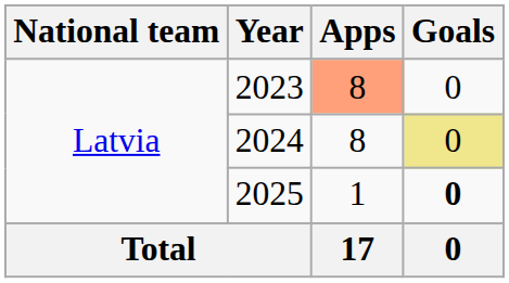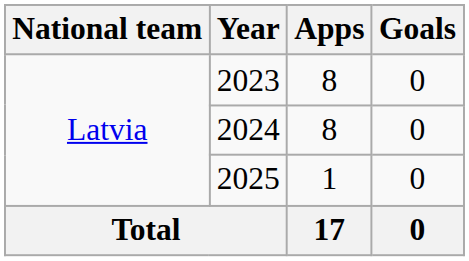2023 | Apps: lightsalmon background -> no background
2024 | Goals: khaki background -> no background
2025 | Goals: bold -> normal
